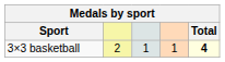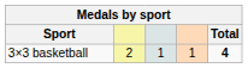3×3 basketball | Total: lightyellow background -> no background
